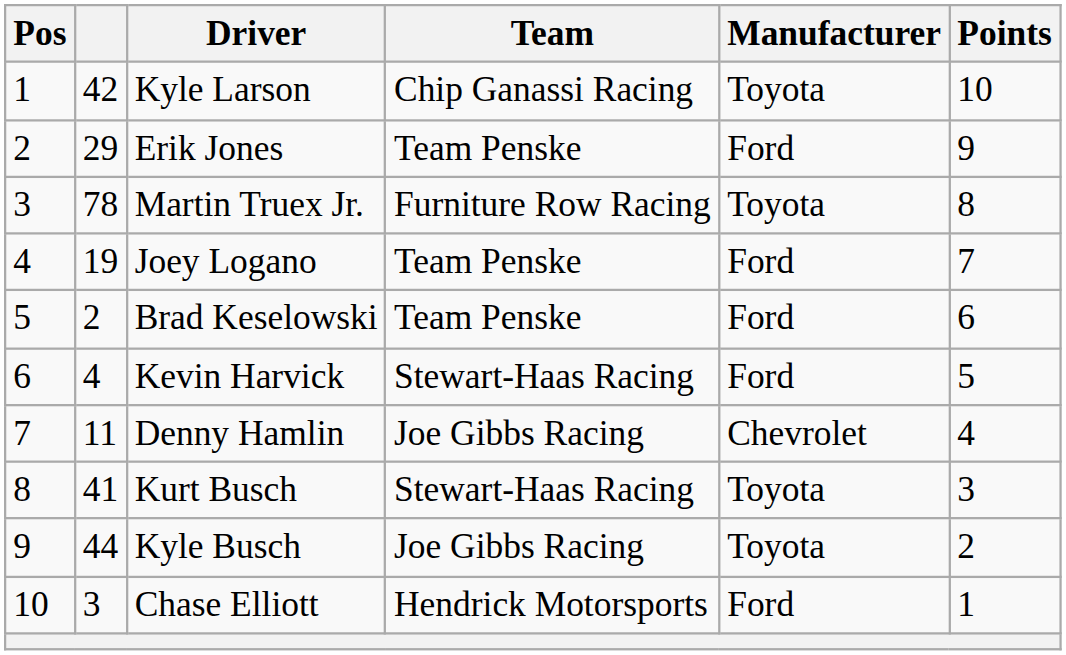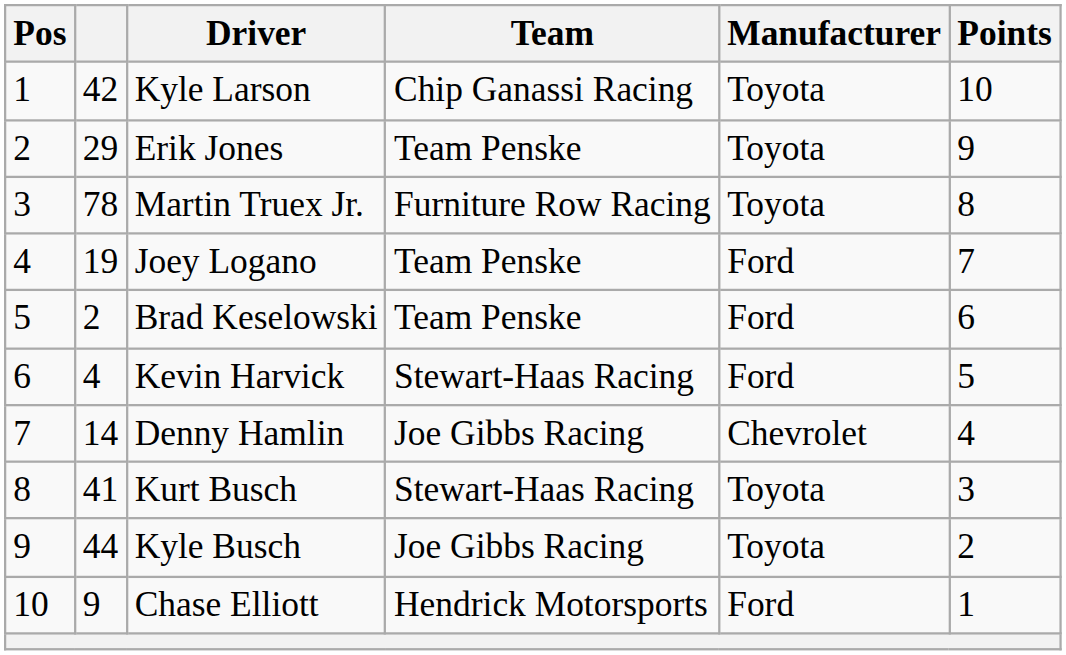Erik Jones | Manufacturer: Ford -> Toyota
Denny Hamlin | column 2: 11 -> 14
Chase Elliott | column 2: 3 -> 9
